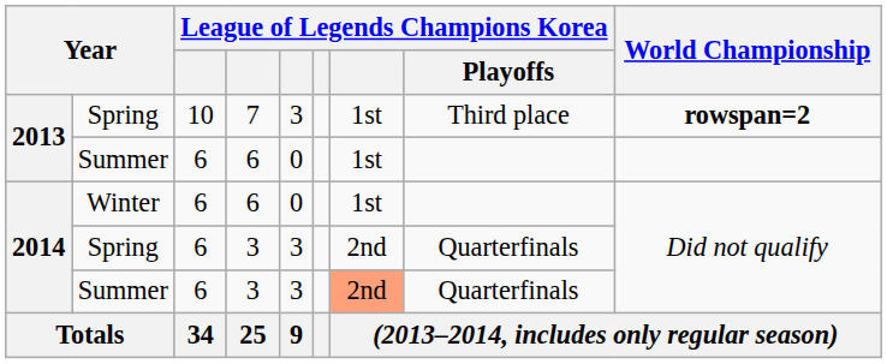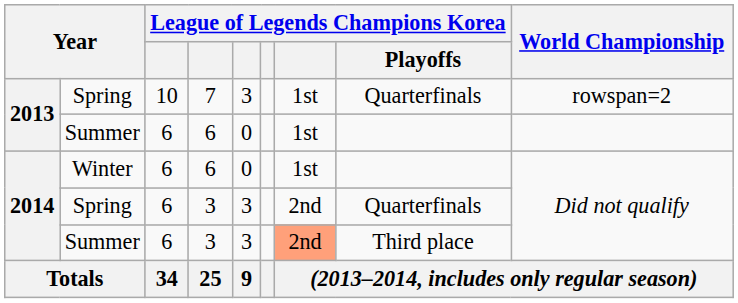Spring / 7 | League of Legends Champions Korea / Playoffs: Third place -> Quarterfinals
Spring / 7 | World Championship: bold -> normal
Summer / 3 | League of Legends Champions Korea / Playoffs: Quarterfinals -> Third place
